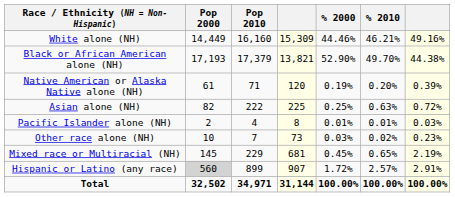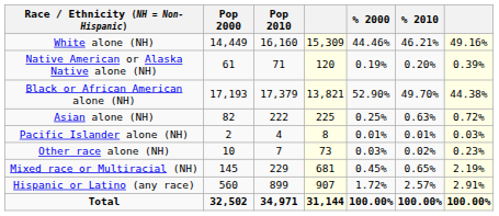rows swapped: Black or African American alone (NH) <-> Native American or Alaska Native alone (NH)
Hispanic or Latino (any race) | Pop 2000: lightgrey background -> no background
